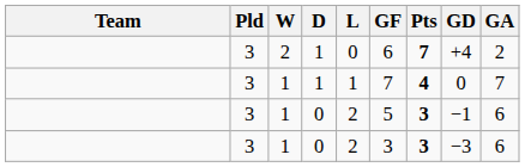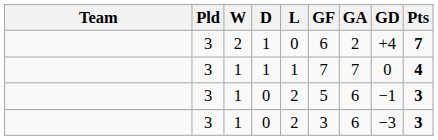columns swapped: GA <-> Pts
